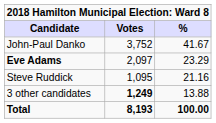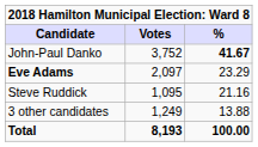John-Paul Danko | %: normal -> bold
3 other candidates | Votes: bold -> normal
